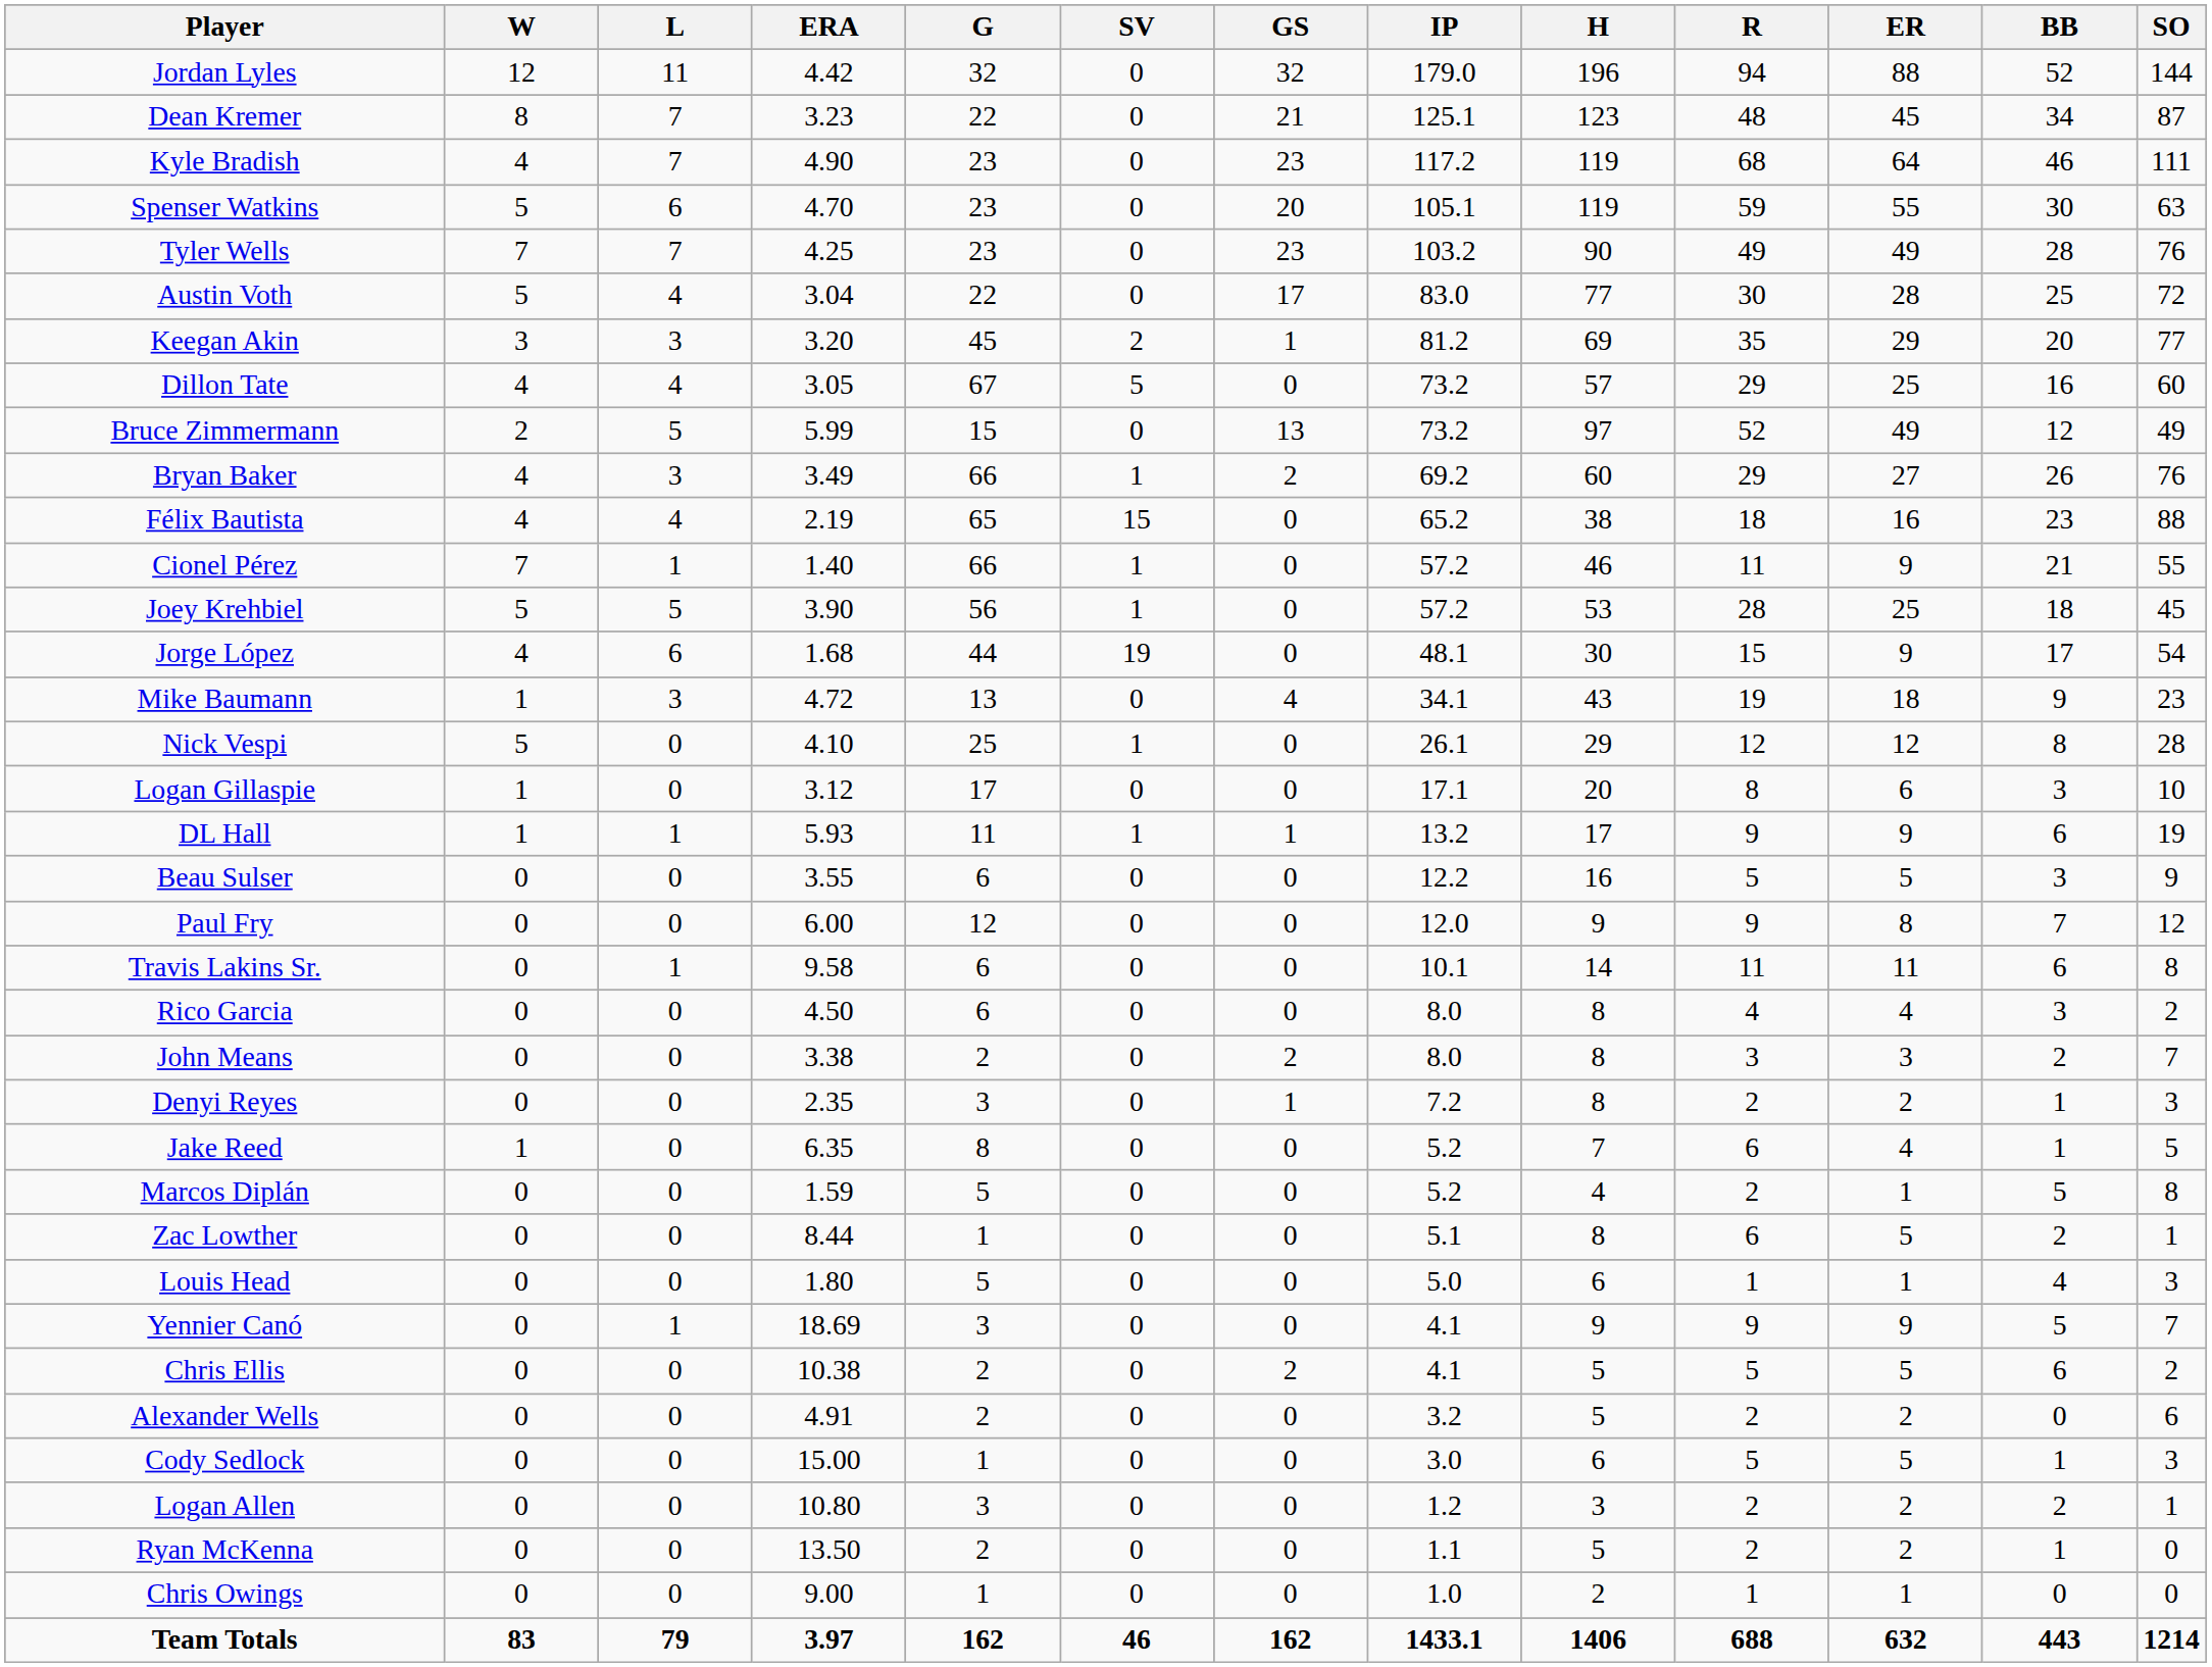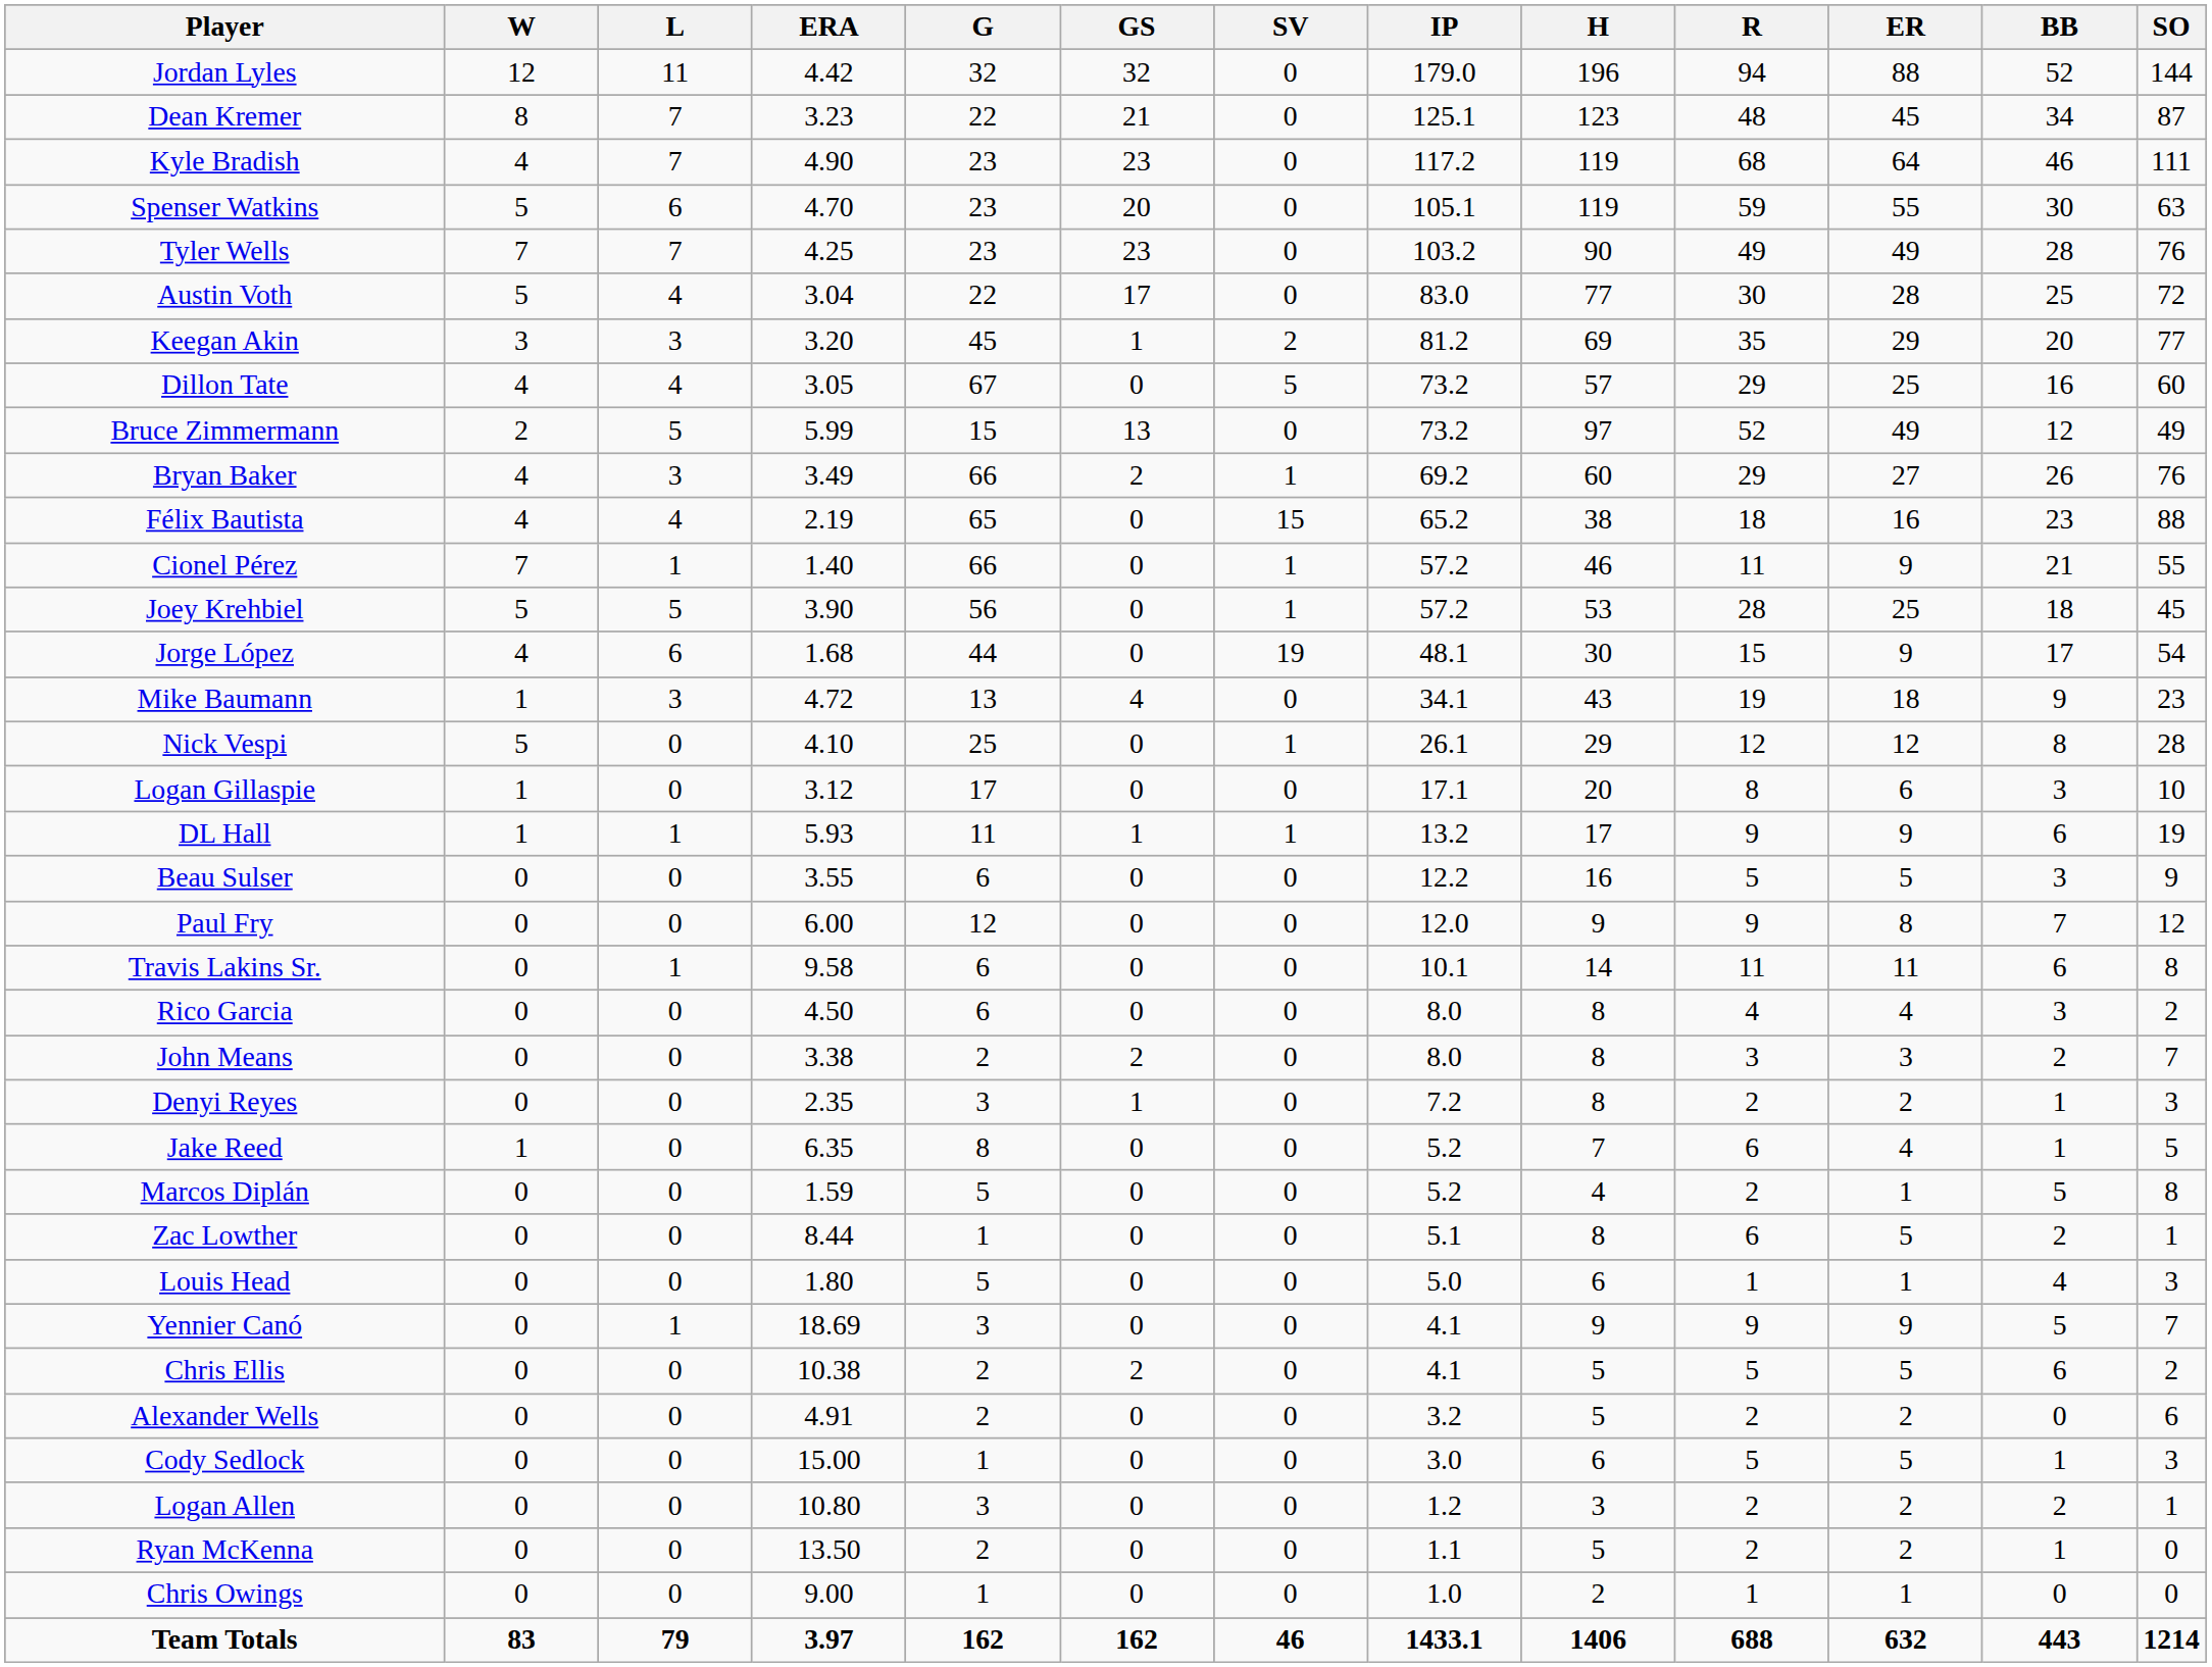columns swapped: GS <-> SV
